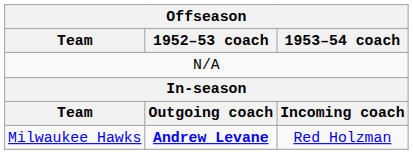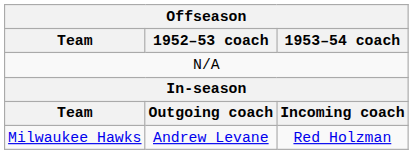Milwaukee Hawks | 1952–53 coach: bold -> normal
